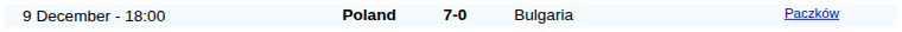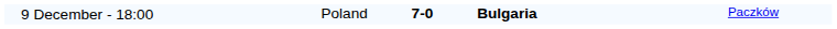Poland | column 2: bold -> normal
Poland | column 4: normal -> bold
